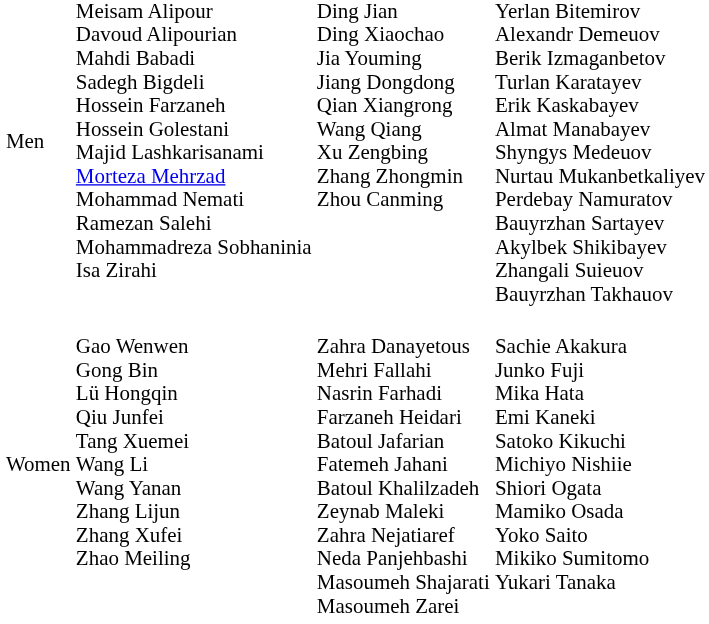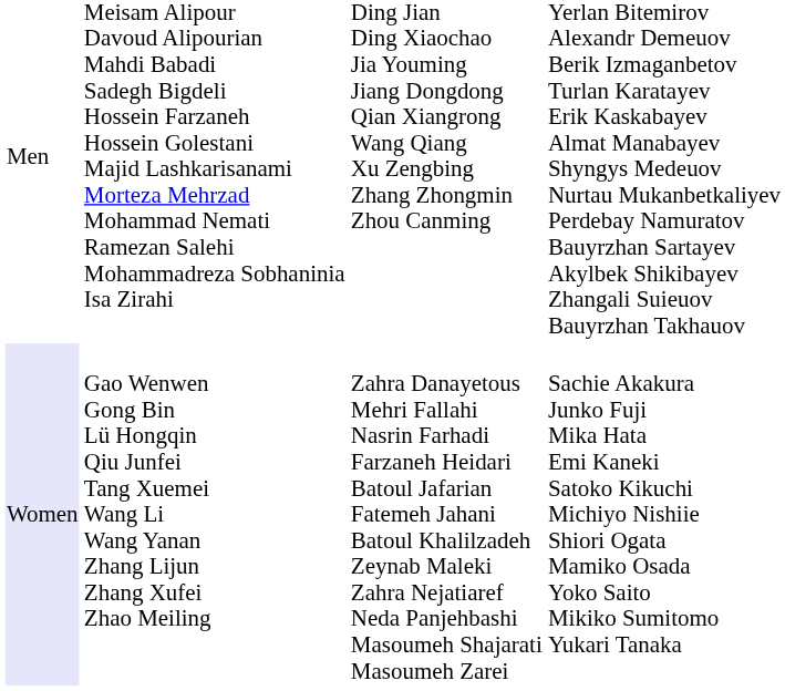Women | column 1: no background -> lavender background
